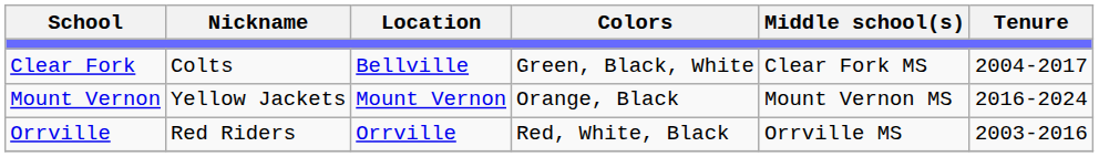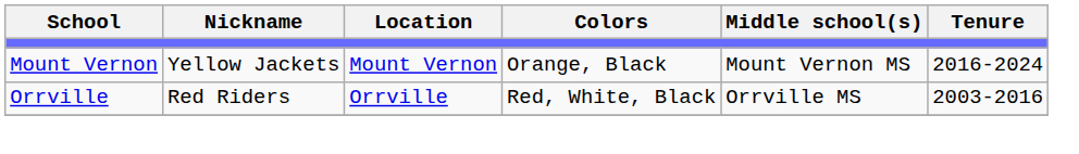- row: Clear Fork | Colts | Bellville | Green, Black, White | Clear Fork MS | 2004-2017
